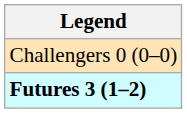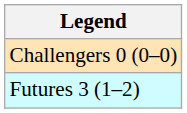row 3 | column 1: bold -> normal
